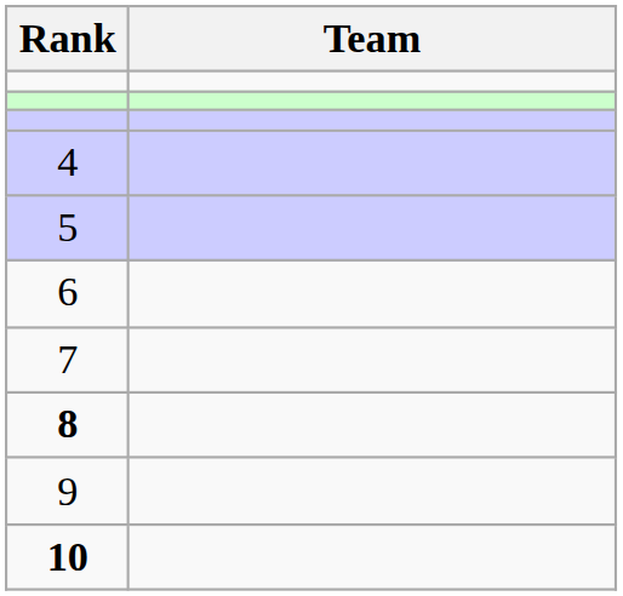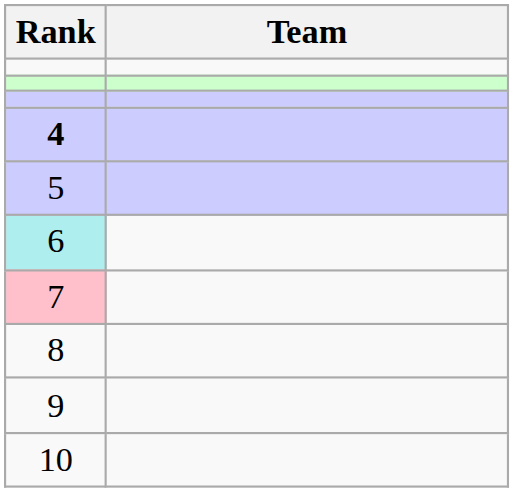row 5 | Rank: normal -> bold
row 7 | Rank: no background -> paleturquoise background
row 8 | Rank: no background -> pink background
row 9 | Rank: bold -> normal
row 11 | Rank: bold -> normal
